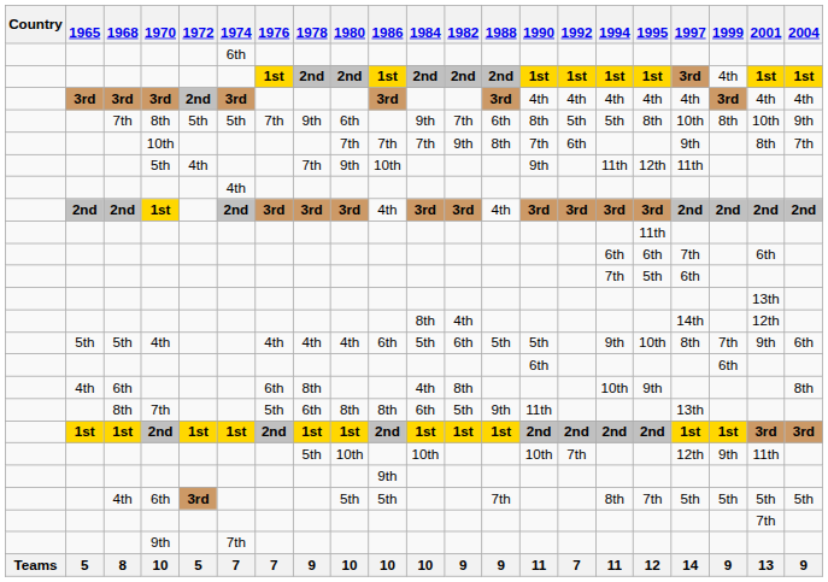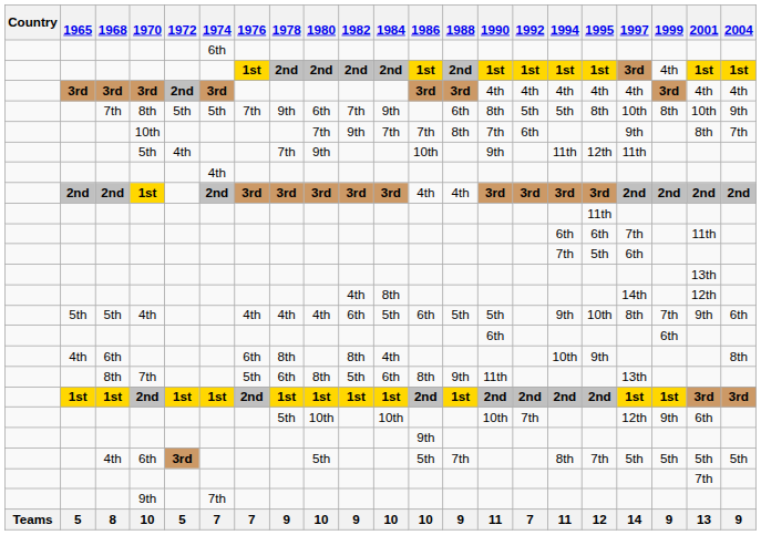columns swapped: 1982 <-> 1986
row 11 | 2001: 6th -> 11th
row 20 | 2001: 11th -> 6th
